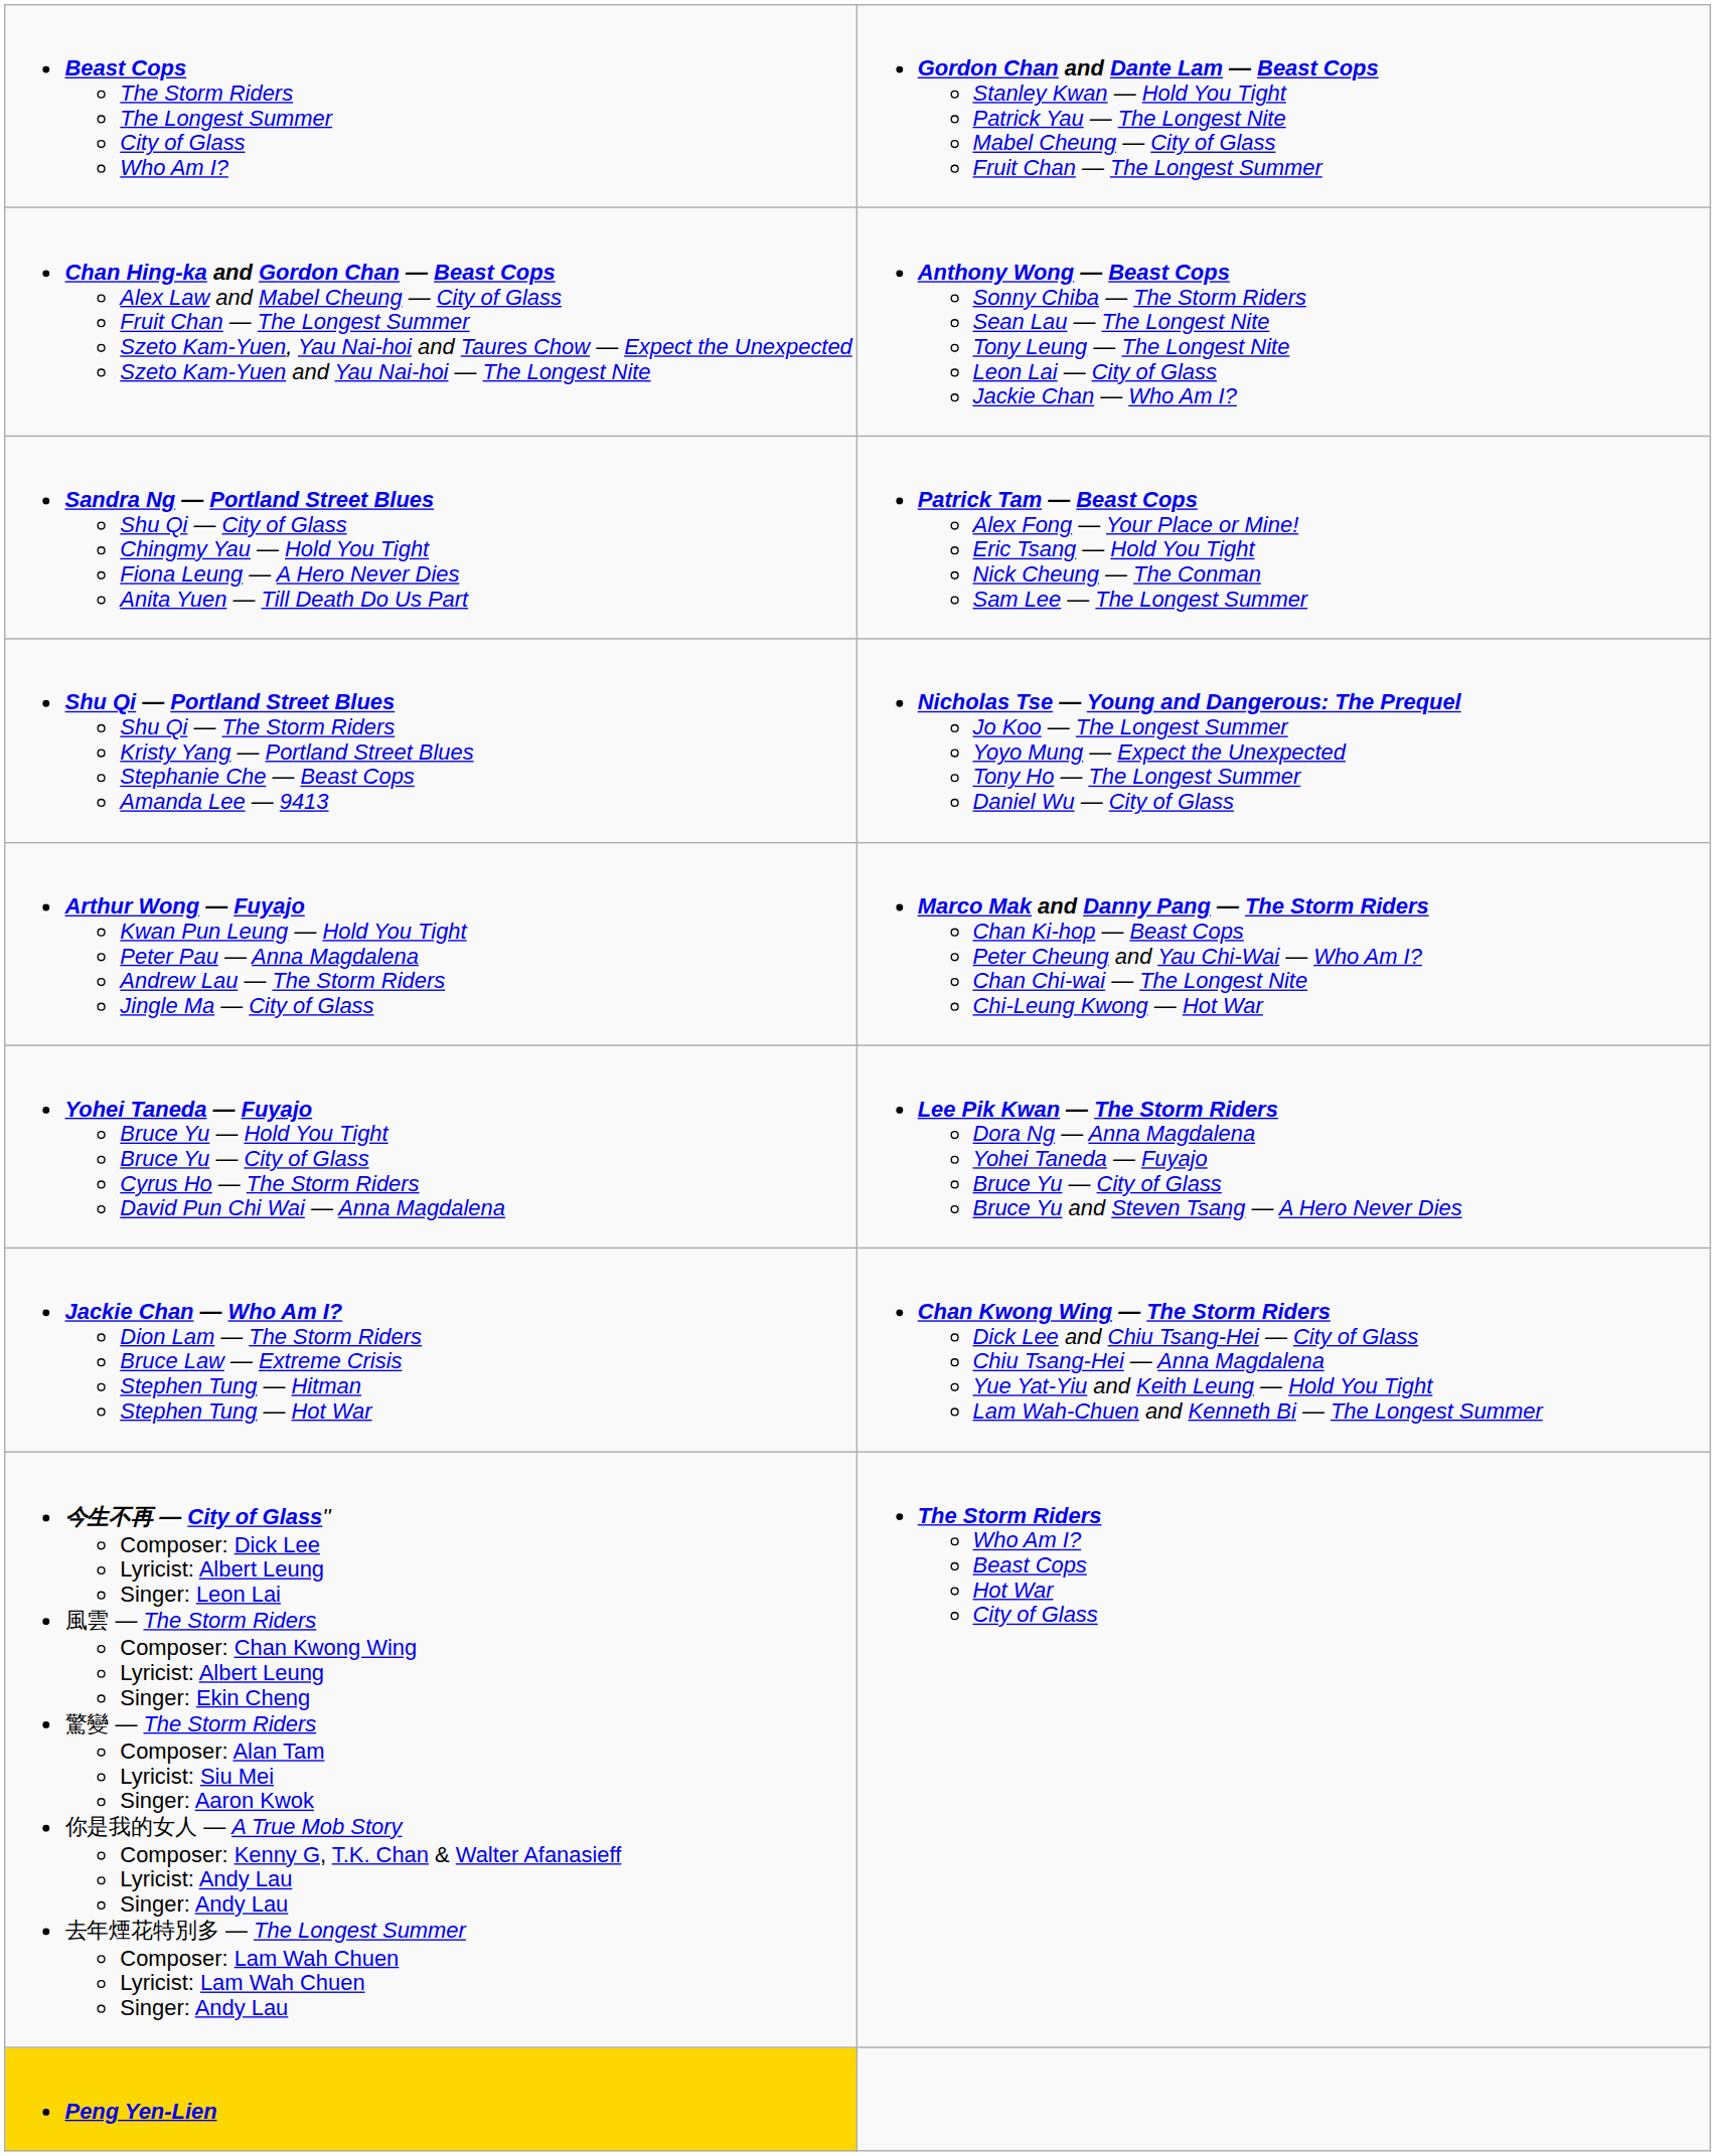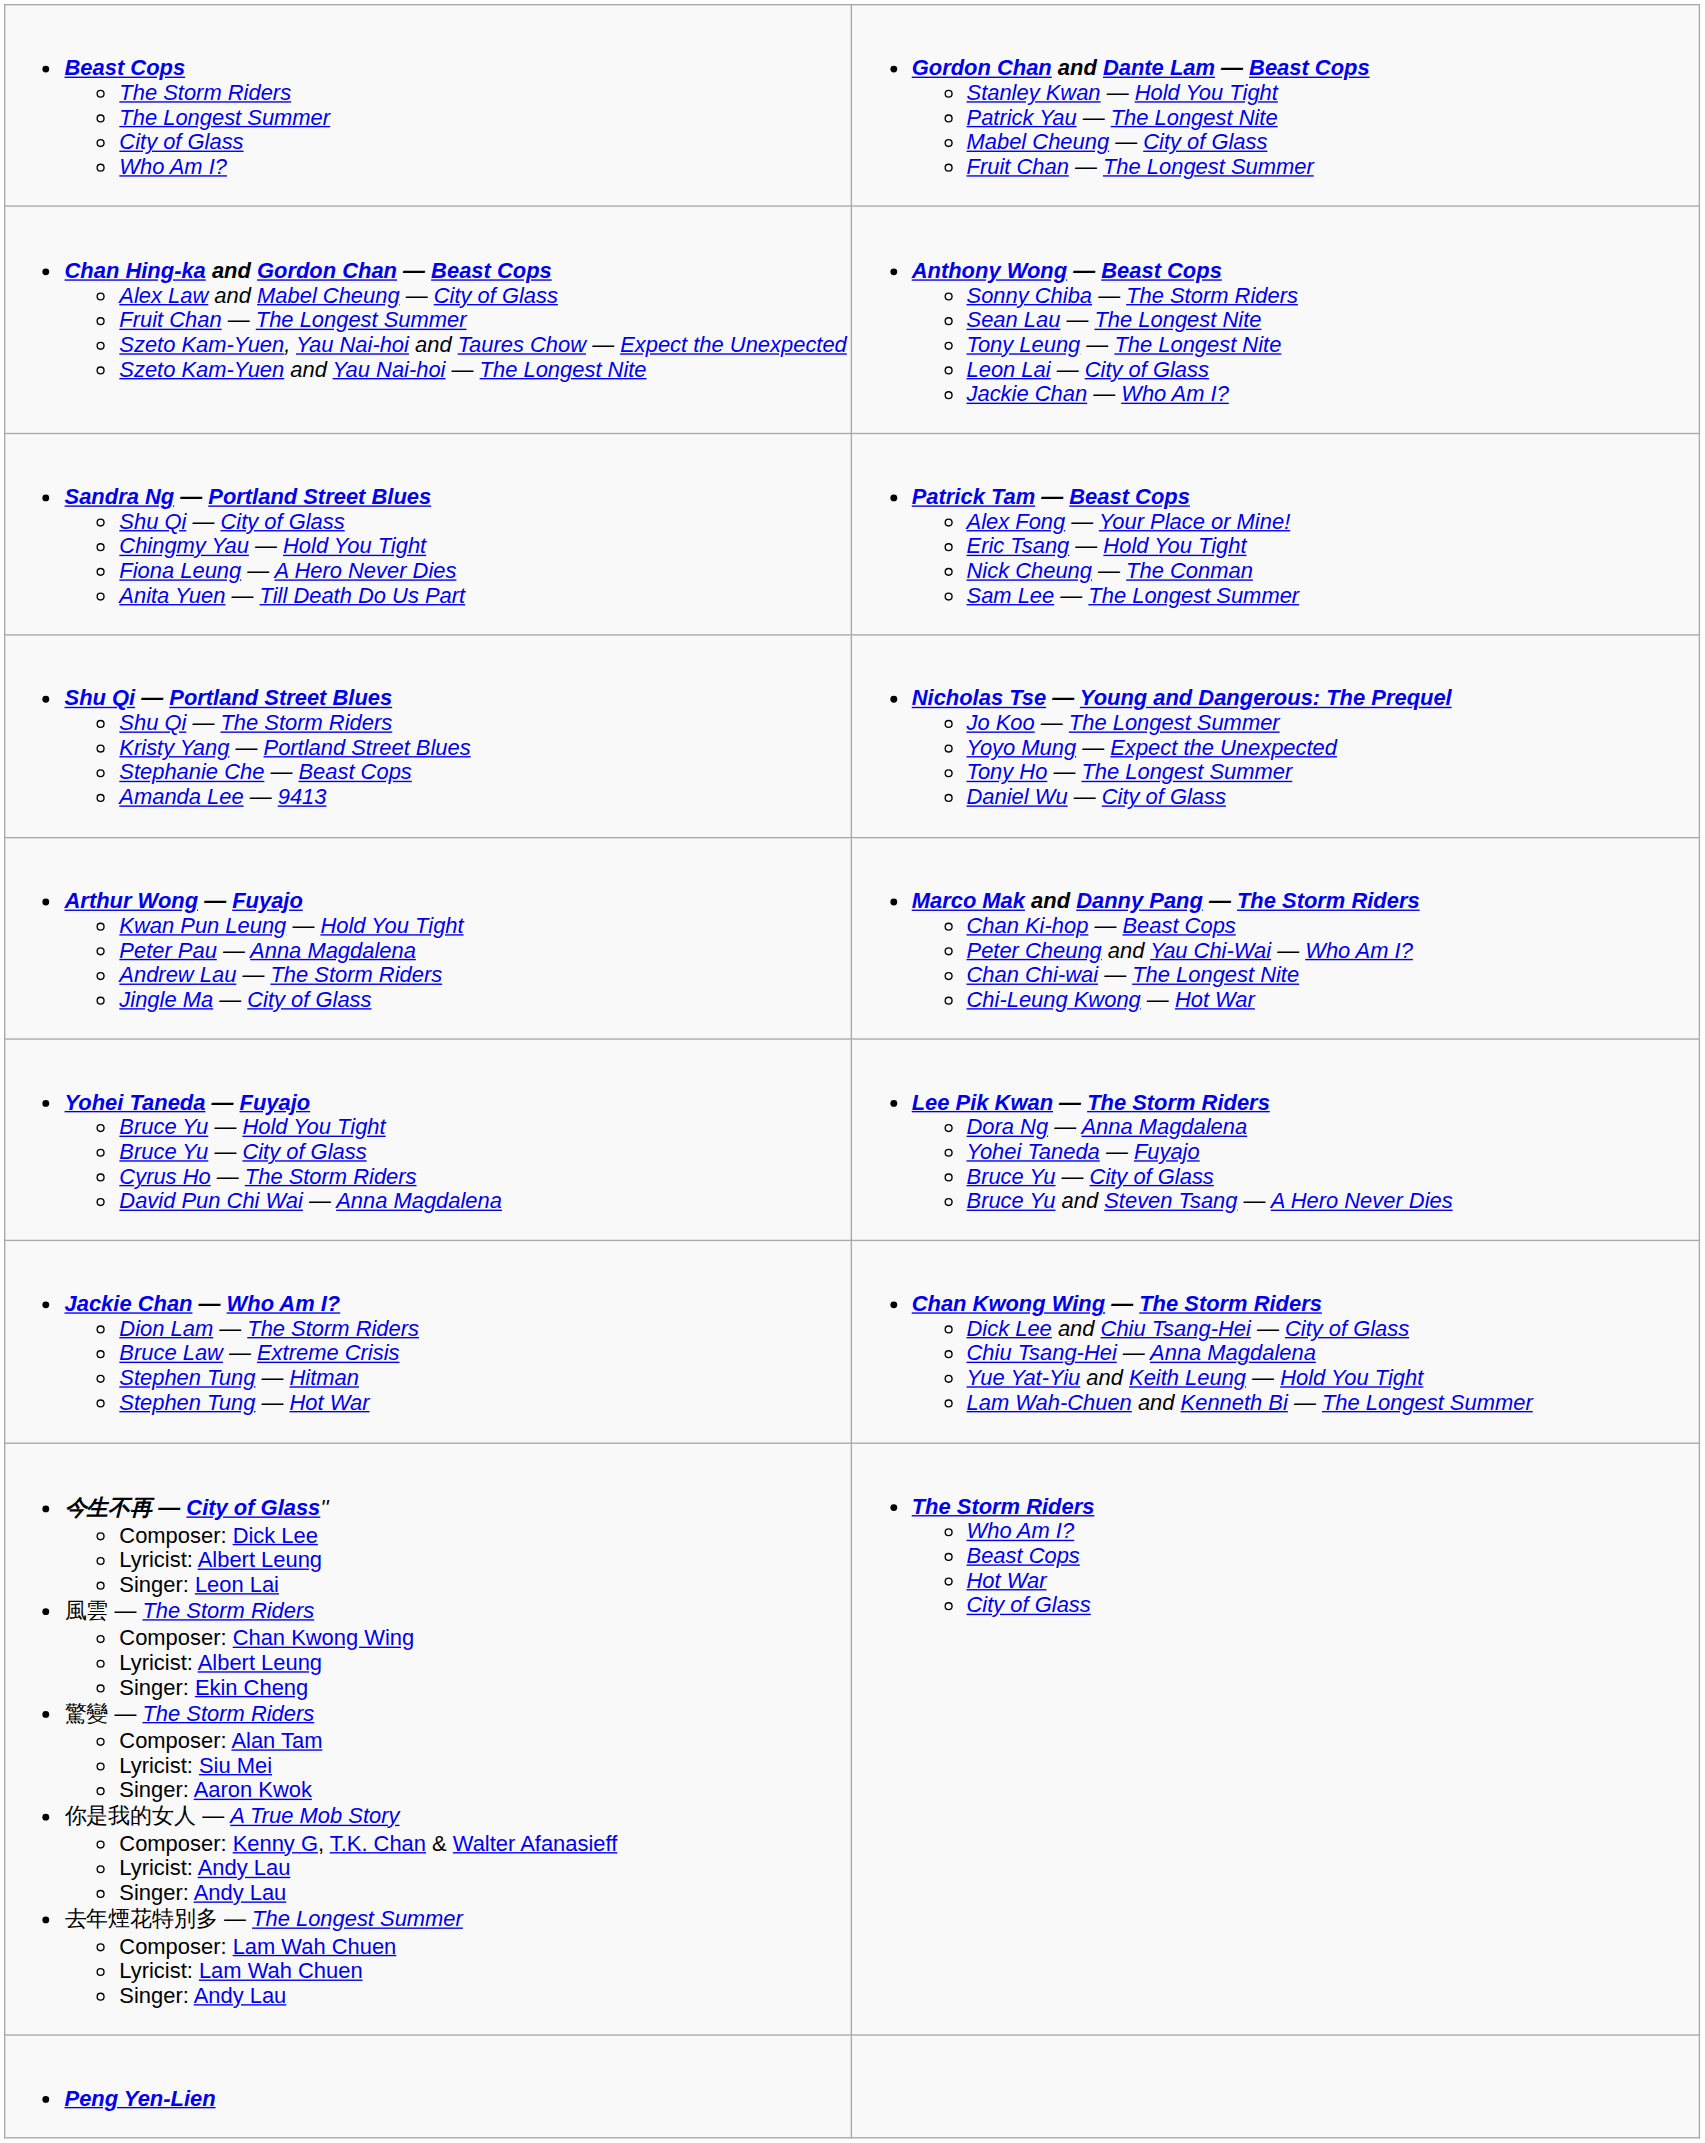Peng Yen-Lien | column 1: gold background -> no background
